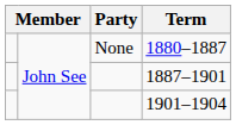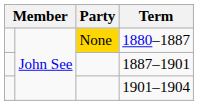1880–1887 | Party: no background -> gold background
